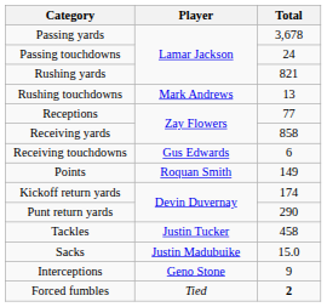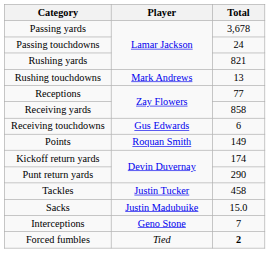Interceptions | Total: 9 -> 7
